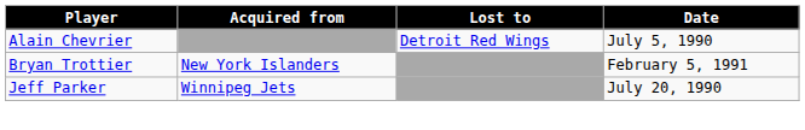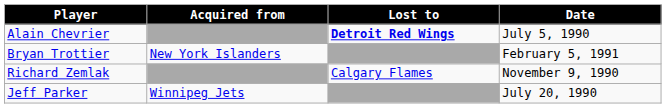Alain Chevrier | Lost to: normal -> bold
+ row: Richard Zemlak | Calgary Flames | November 9, 1990
